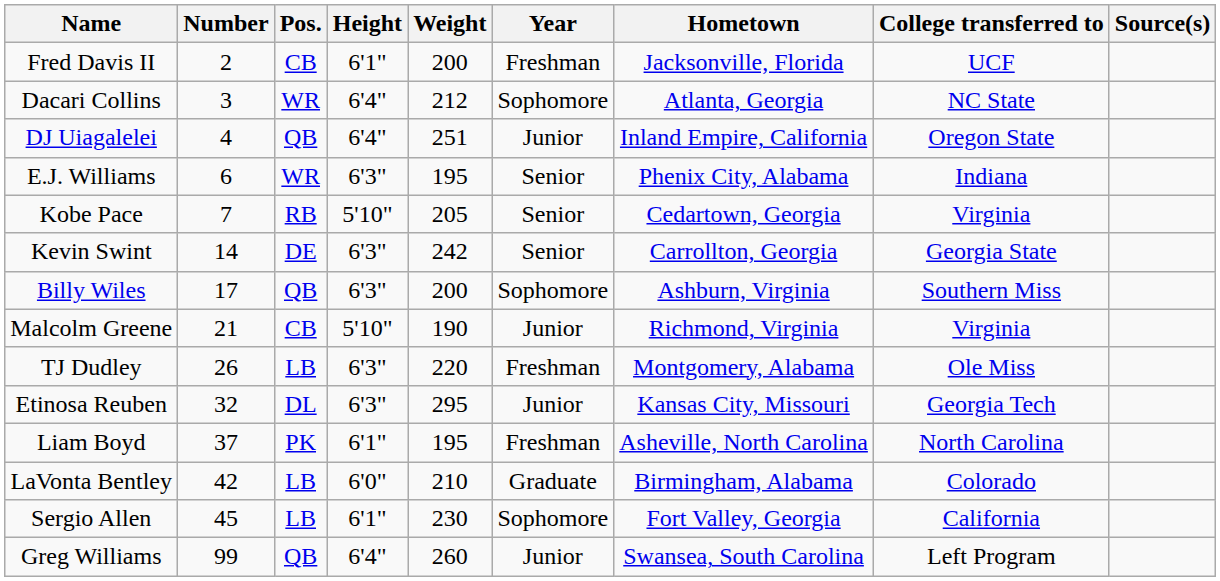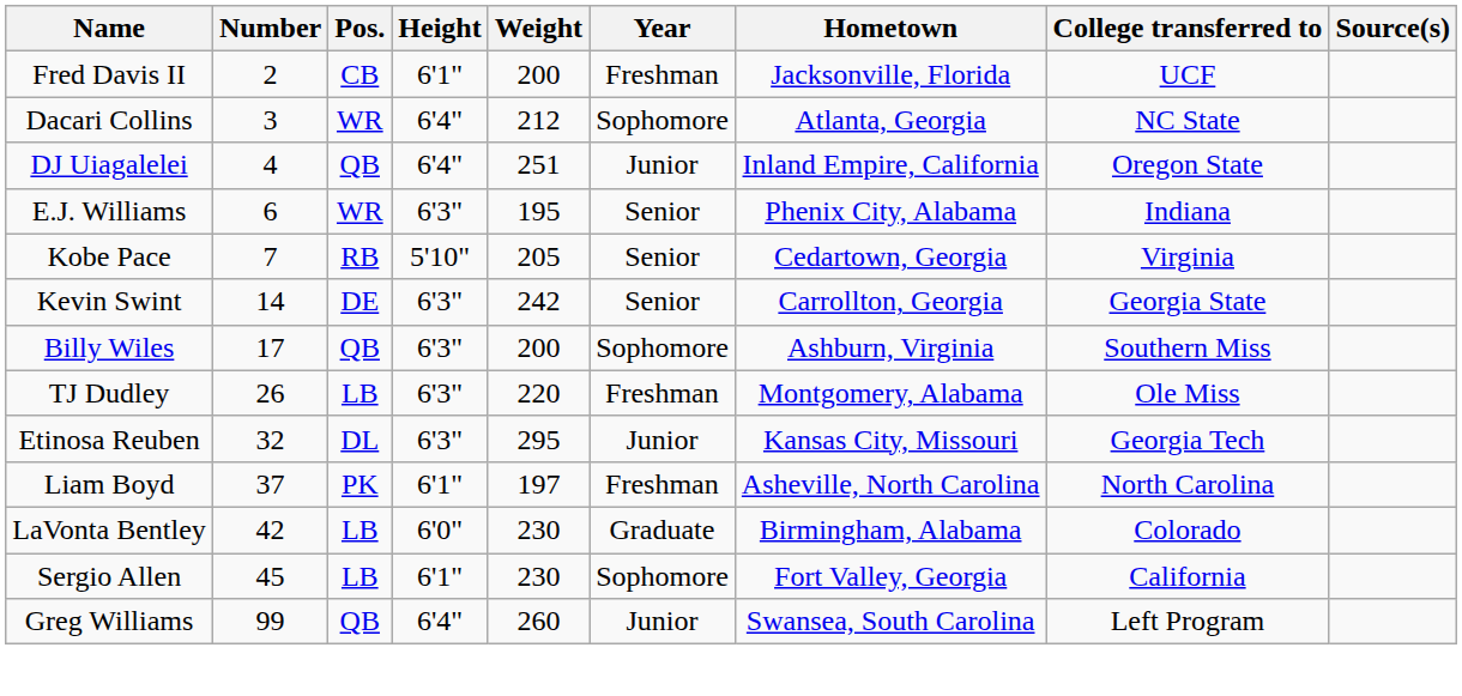- row: Malcolm Greene | 21 | CB | 5'10" | 190 | Junior | Richmond, Virginia | Virginia
Liam Boyd | Weight: 195 -> 197
LaVonta Bentley | Weight: 210 -> 230
